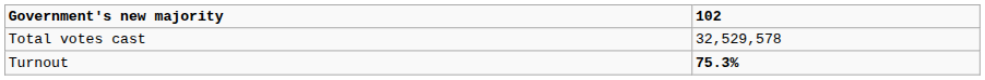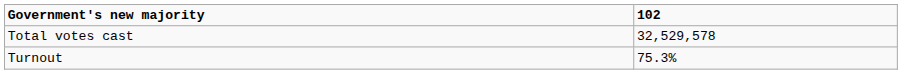Turnout | 102: bold -> normal
